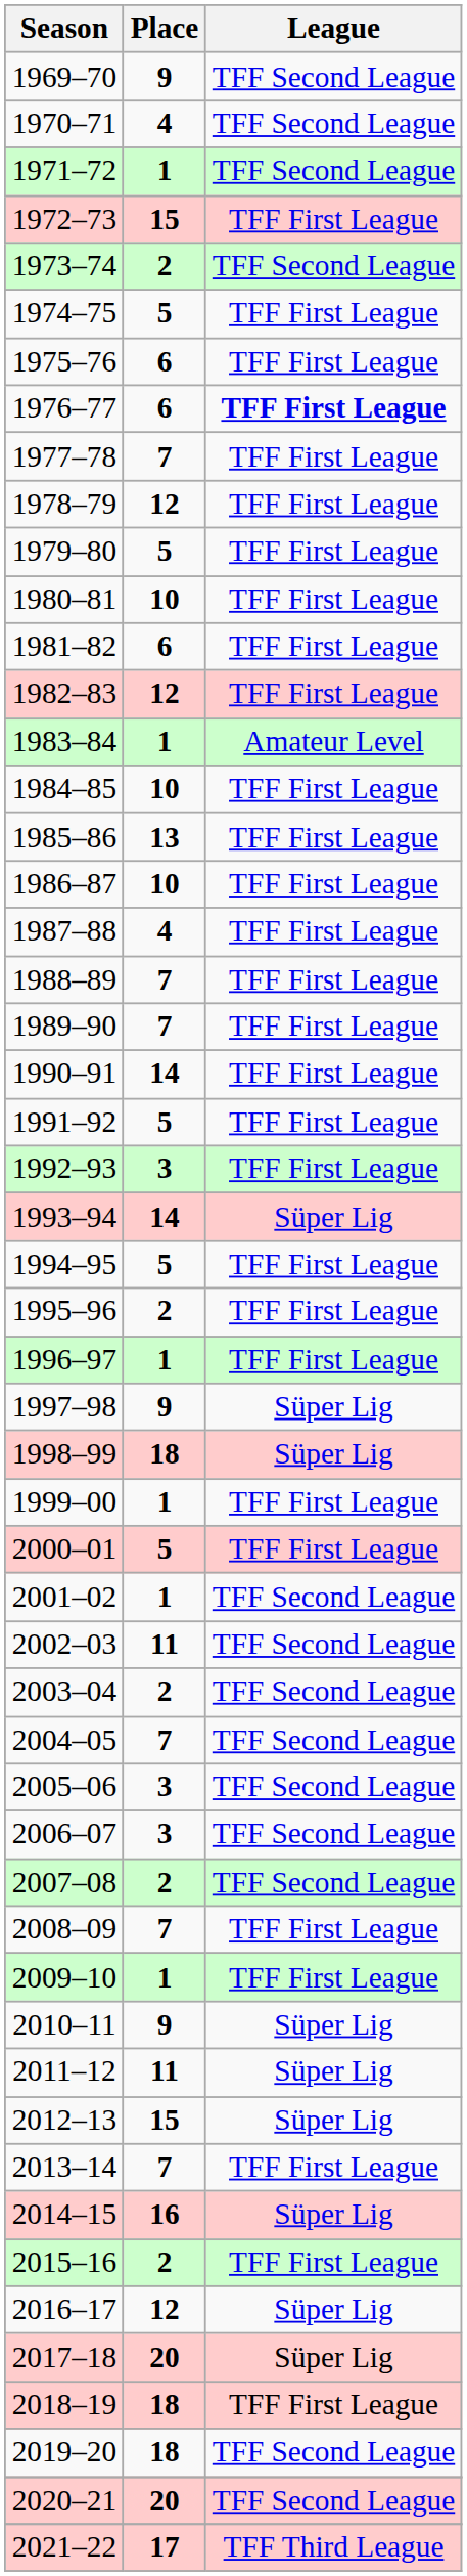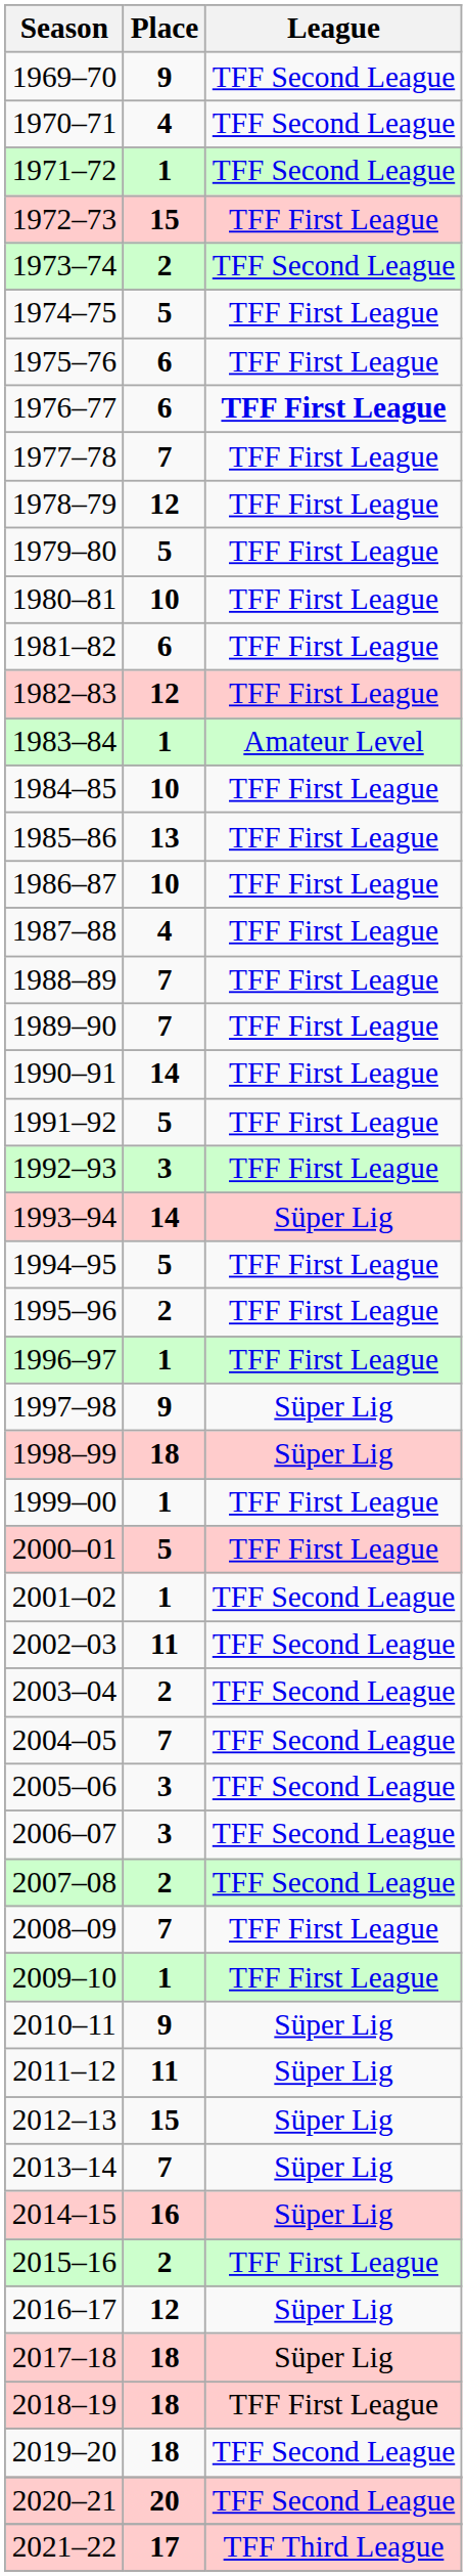2013–14 | League: TFF First League -> Süper Lig
2017–18 | Place: 20 -> 18
